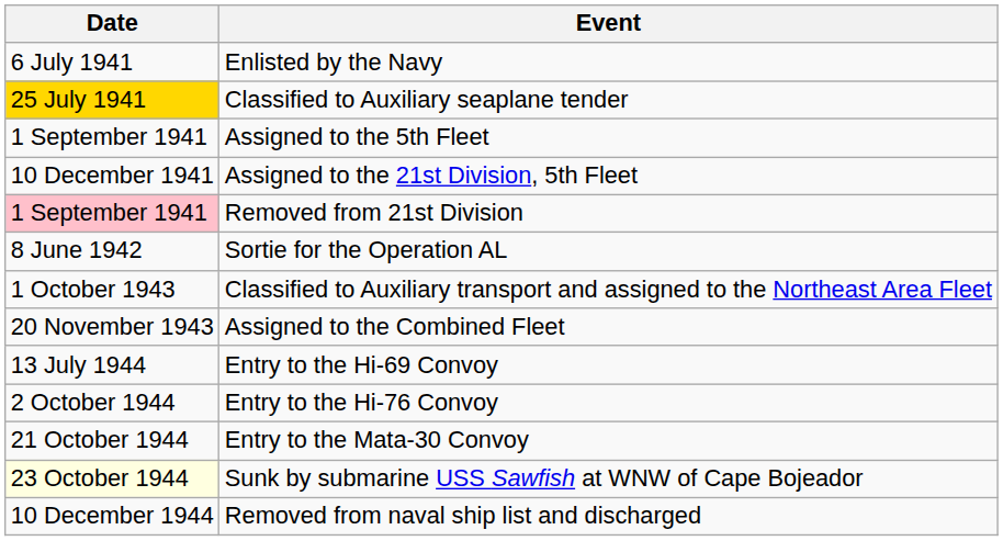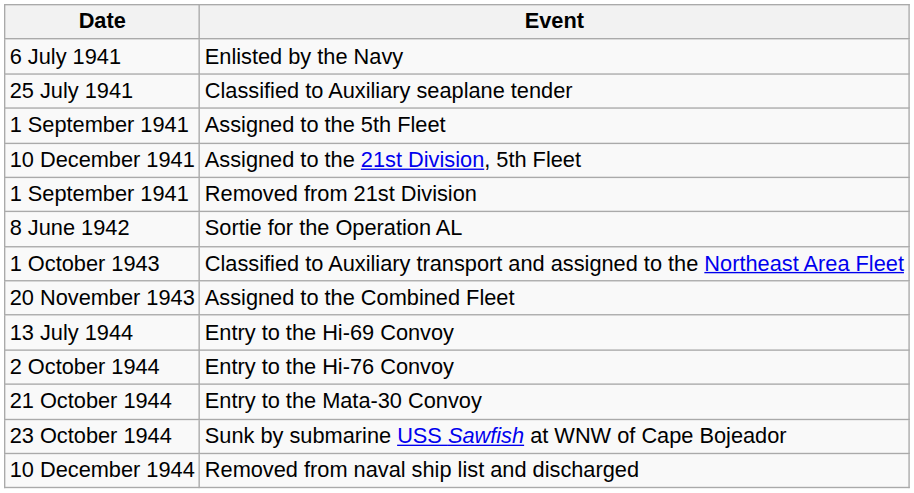Classified to Auxiliary seaplane tender | Date: gold background -> no background
Removed from 21st Division | Date: pink background -> no background
Sunk by submarine USS Sawfish at WNW of Cape Bojeador | Date: lightyellow background -> no background
